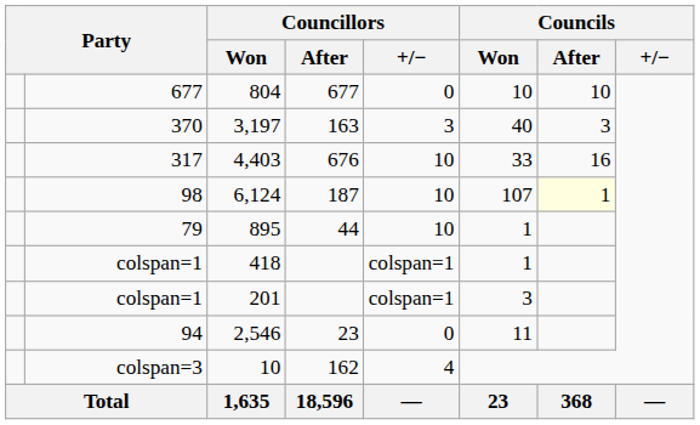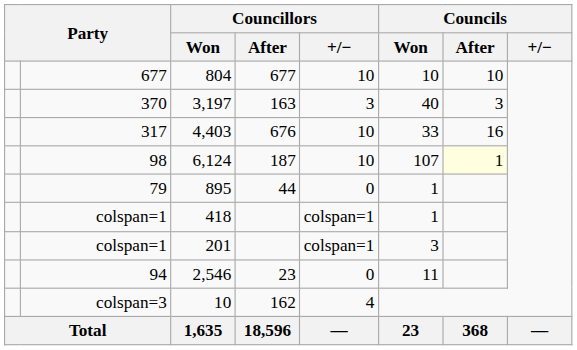804 | Councillors / +/−: 0 -> 10
895 | Councillors / +/−: 10 -> 0
